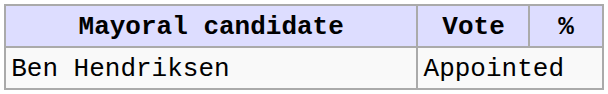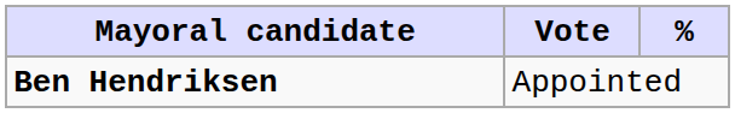Ben Hendriksen | Mayoral candidate: normal -> bold
